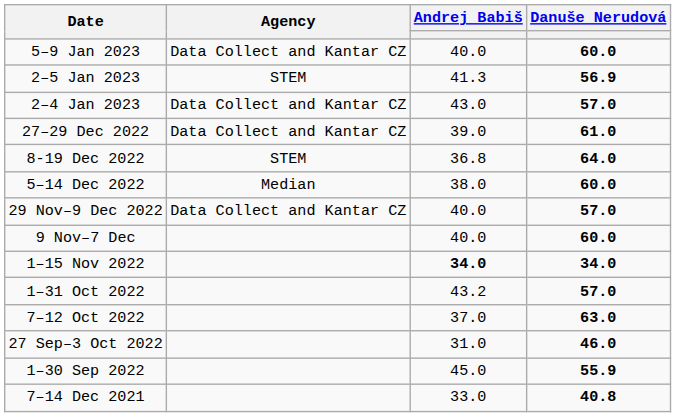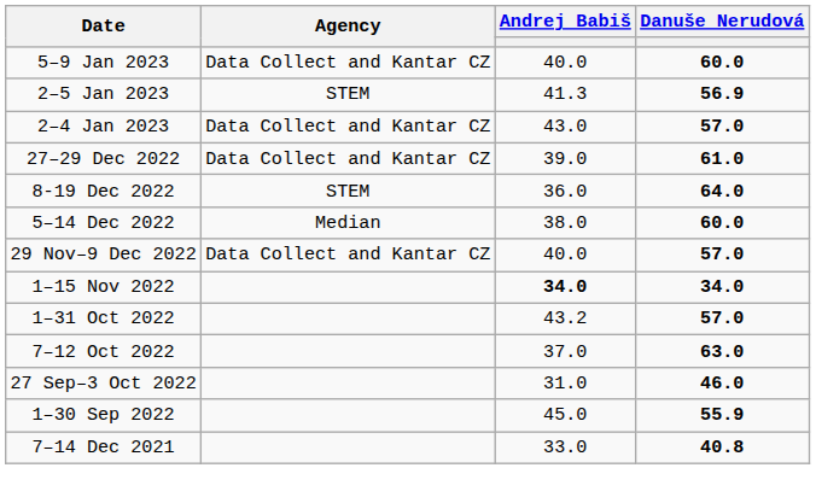8-19 Dec 2022 | Andrej Babiš: 36.8 -> 36.0
- row: 9 Nov–7 Dec | 40.0 | 60.0
